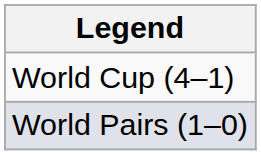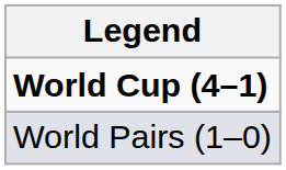row 2 | column 1: normal -> bold
